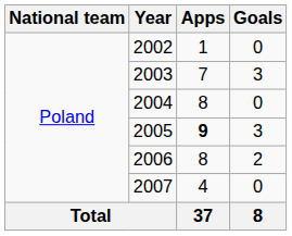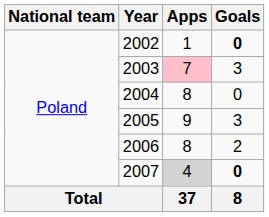2002 | Goals: normal -> bold
2003 | Apps: no background -> pink background
2005 | Apps: bold -> normal
2007 | Apps: no background -> lightgrey background
2007 | Goals: normal -> bold
